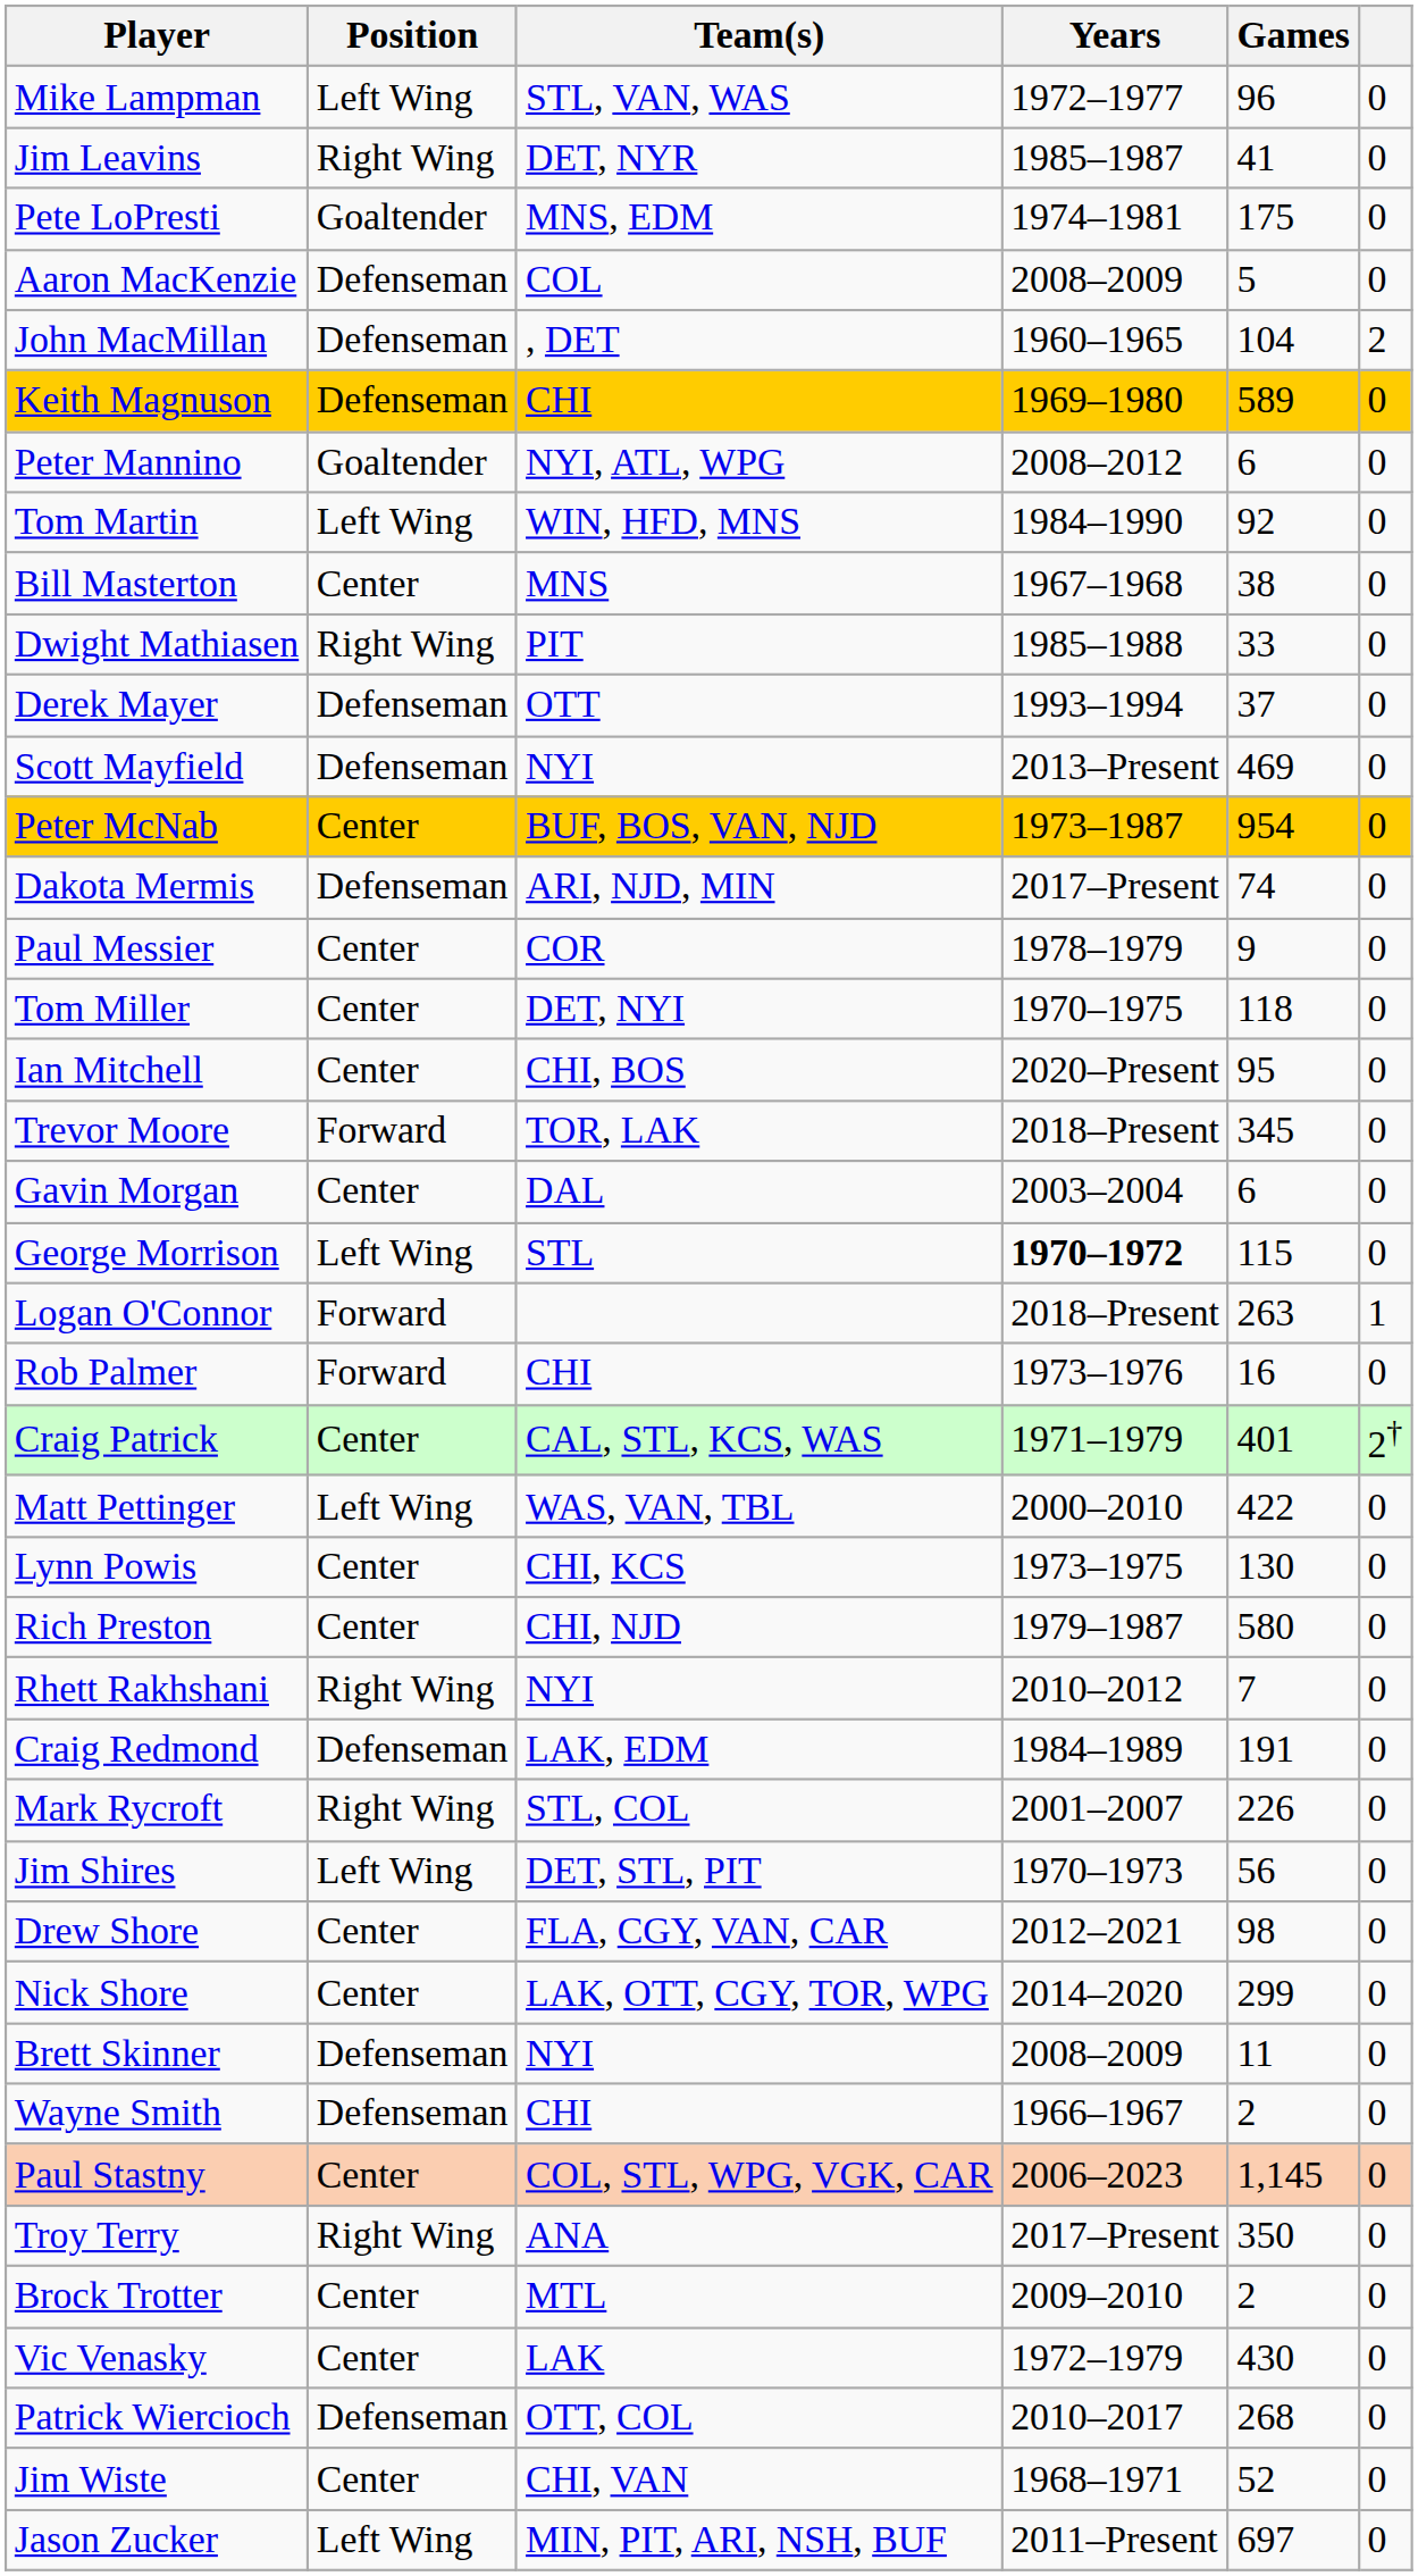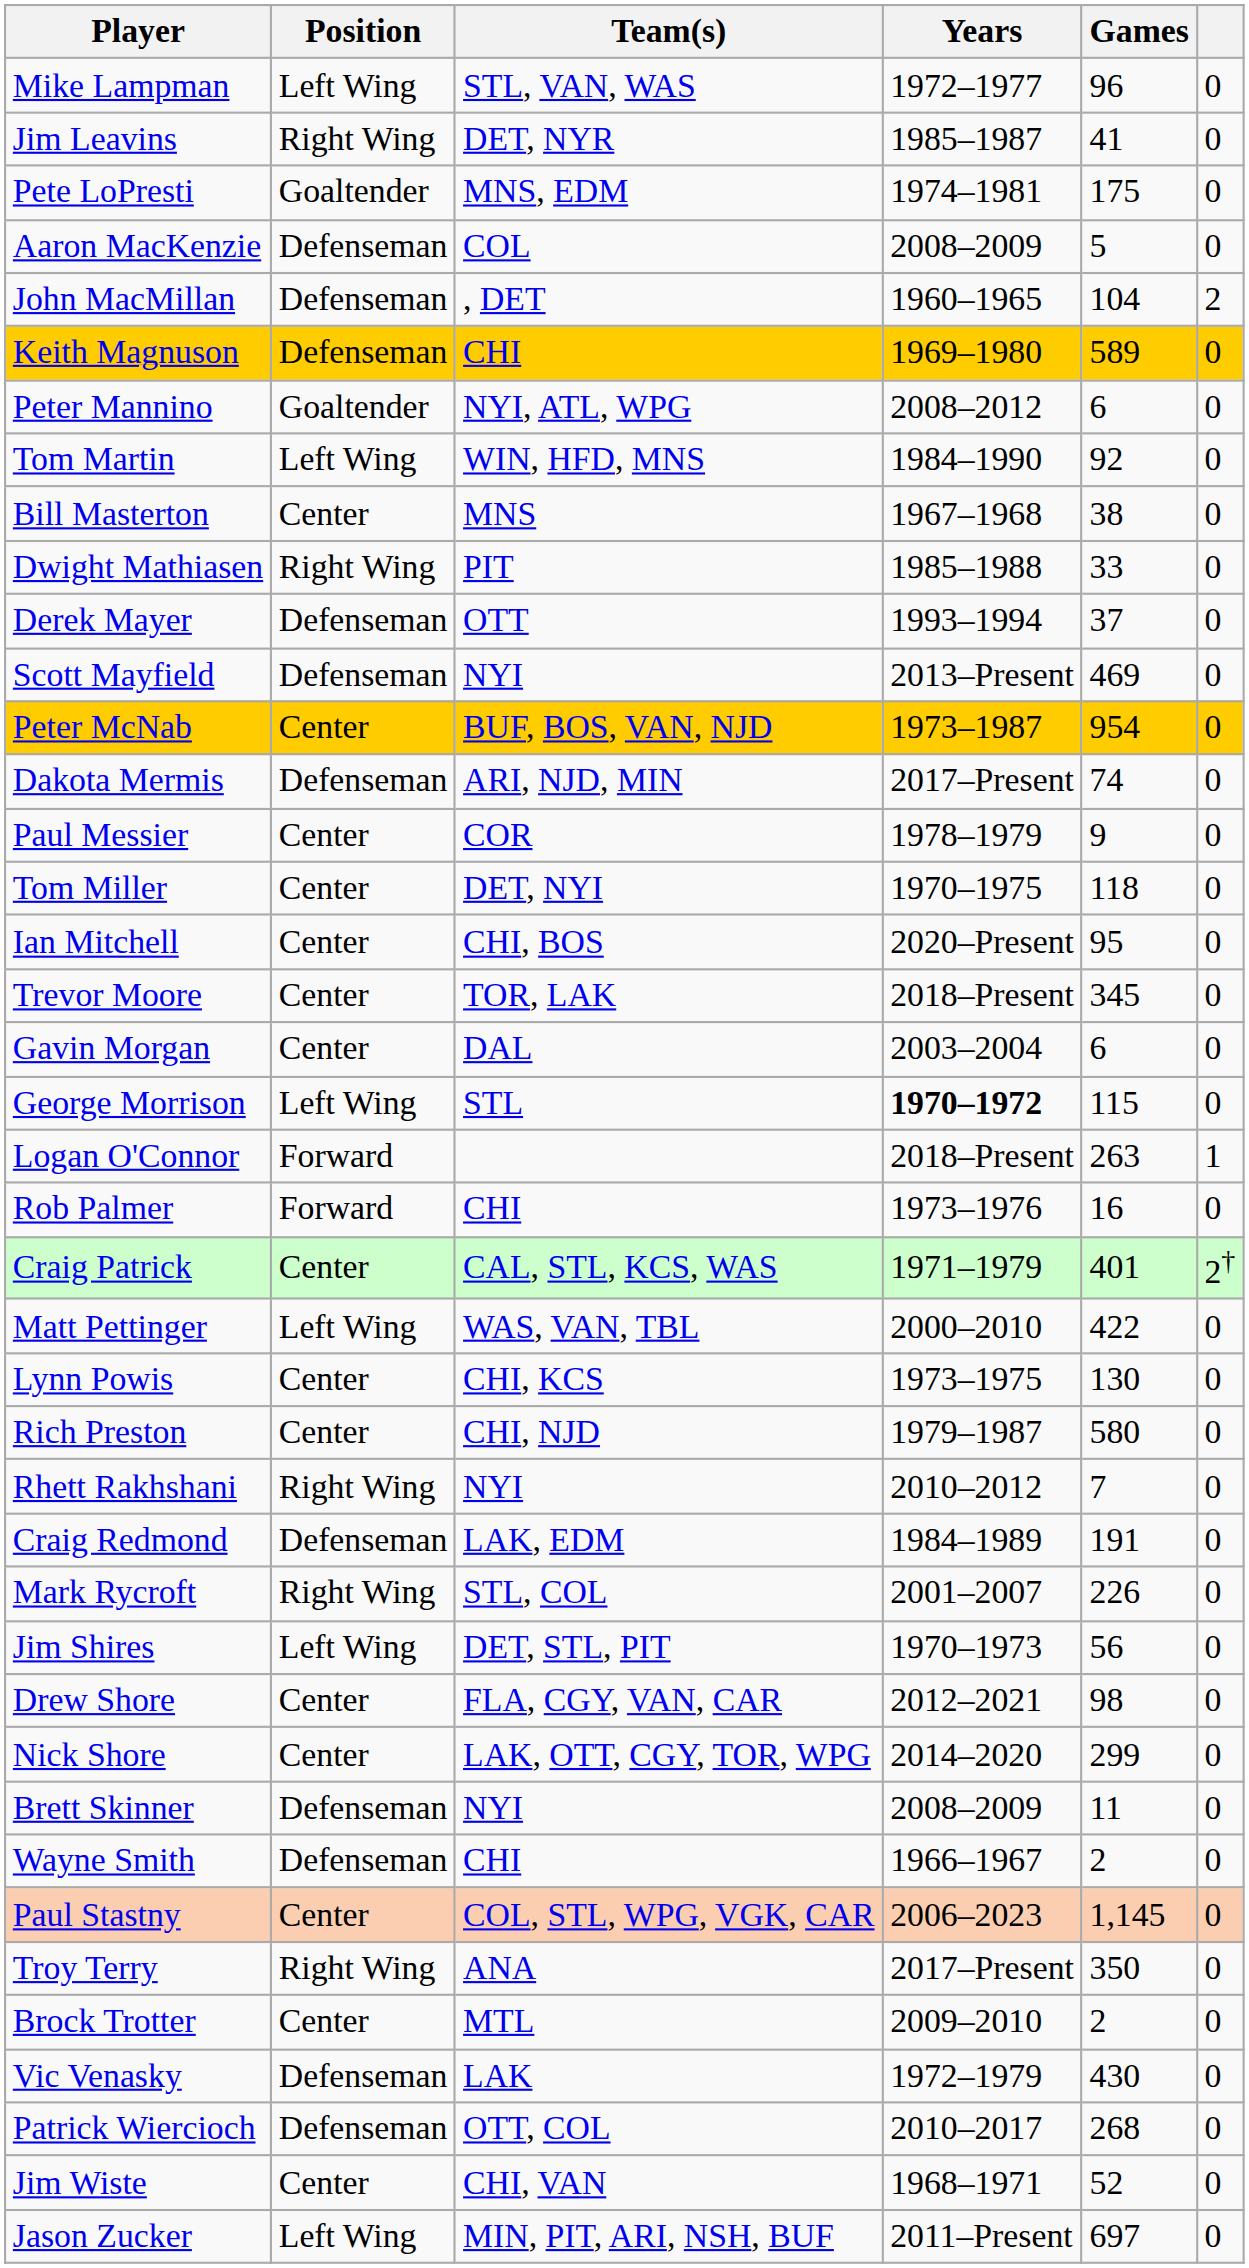Trevor Moore | Position: Forward -> Center
Vic Venasky | Position: Center -> Defenseman
